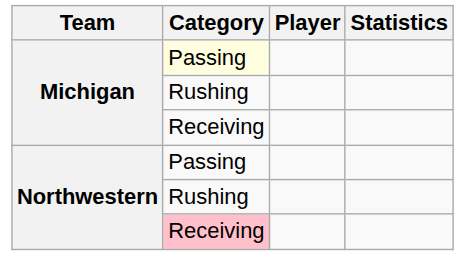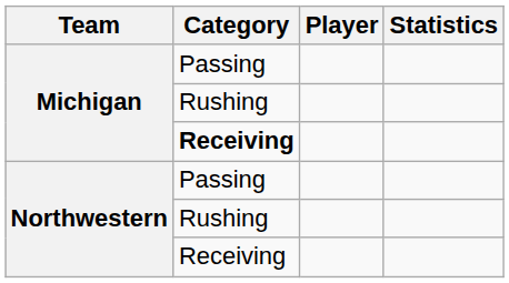Michigan / Passing | Category: lightyellow background -> no background
Michigan / Receiving | Category: normal -> bold
Northwestern / Receiving | Category: pink background -> no background
